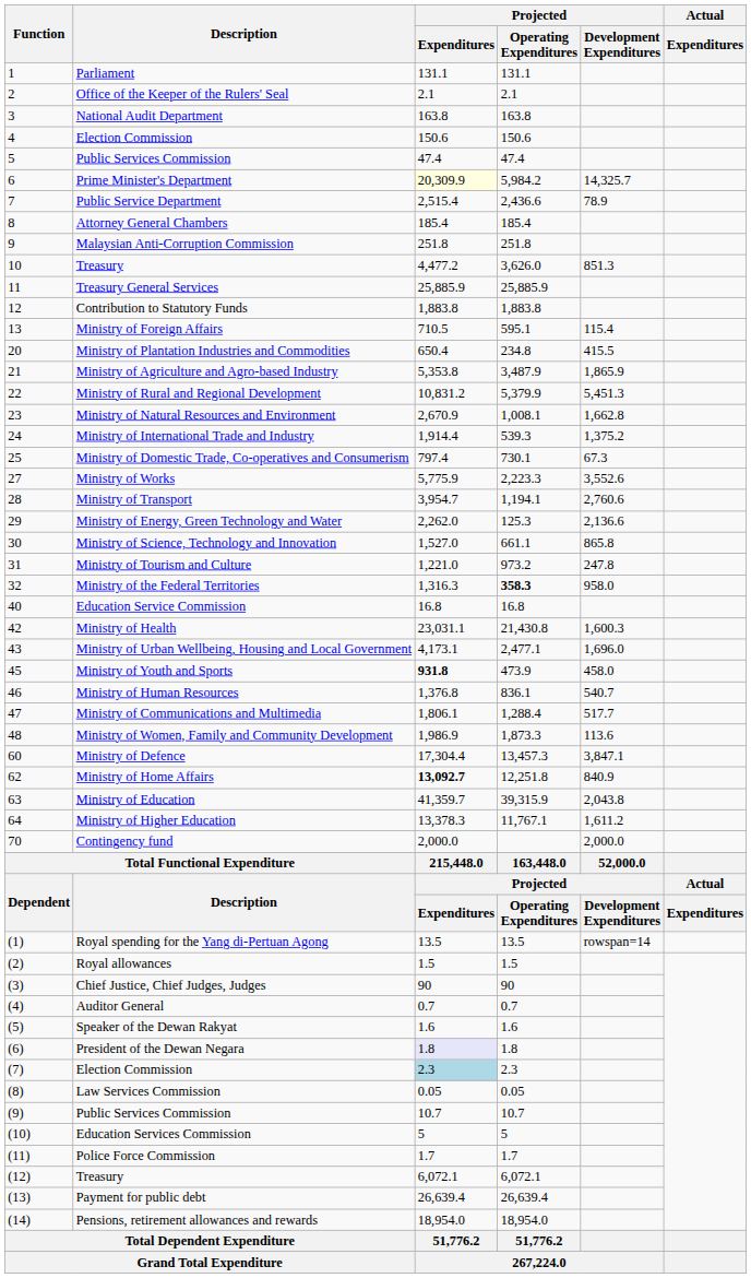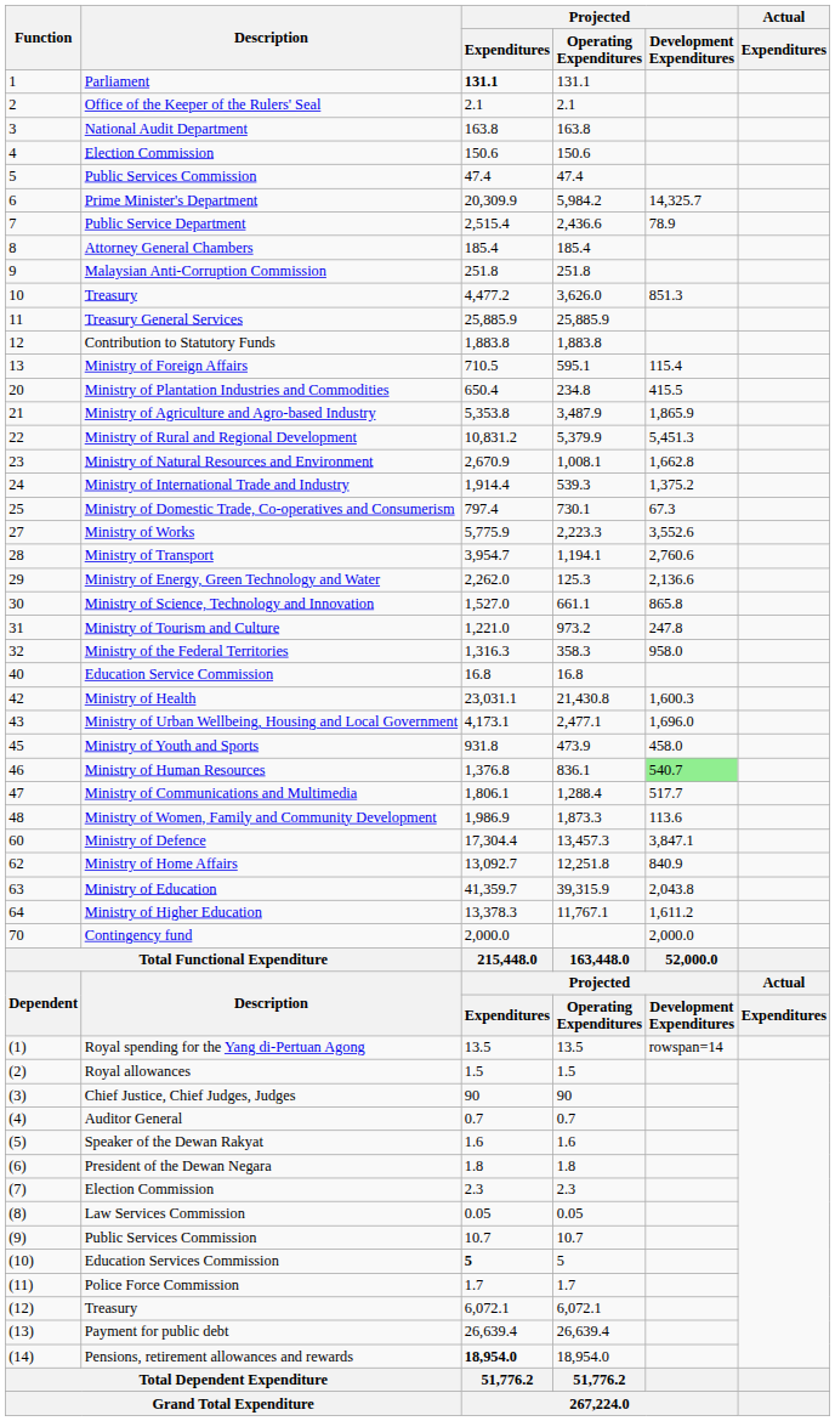Parliament | Projected / Expenditures: normal -> bold
Prime Minister's Department | Projected / Expenditures: lightyellow background -> no background
Ministry of the Federal Territories | Projected / Operating Expenditures: bold -> normal
Ministry of Youth and Sports | Projected / Expenditures: bold -> normal
Ministry of Human Resources | Projected / Development Expenditures: no background -> lightgreen background
Ministry of Home Affairs | Projected / Expenditures: bold -> normal
President of the Dewan Negara | Projected / Expenditures: lavender background -> no background
(7) / Election Commission | Projected / Expenditures: lightblue background -> no background
Education Services Commission | Projected / Expenditures: normal -> bold
Pensions, retirement allowances and rewards | Projected / Expenditures: normal -> bold
